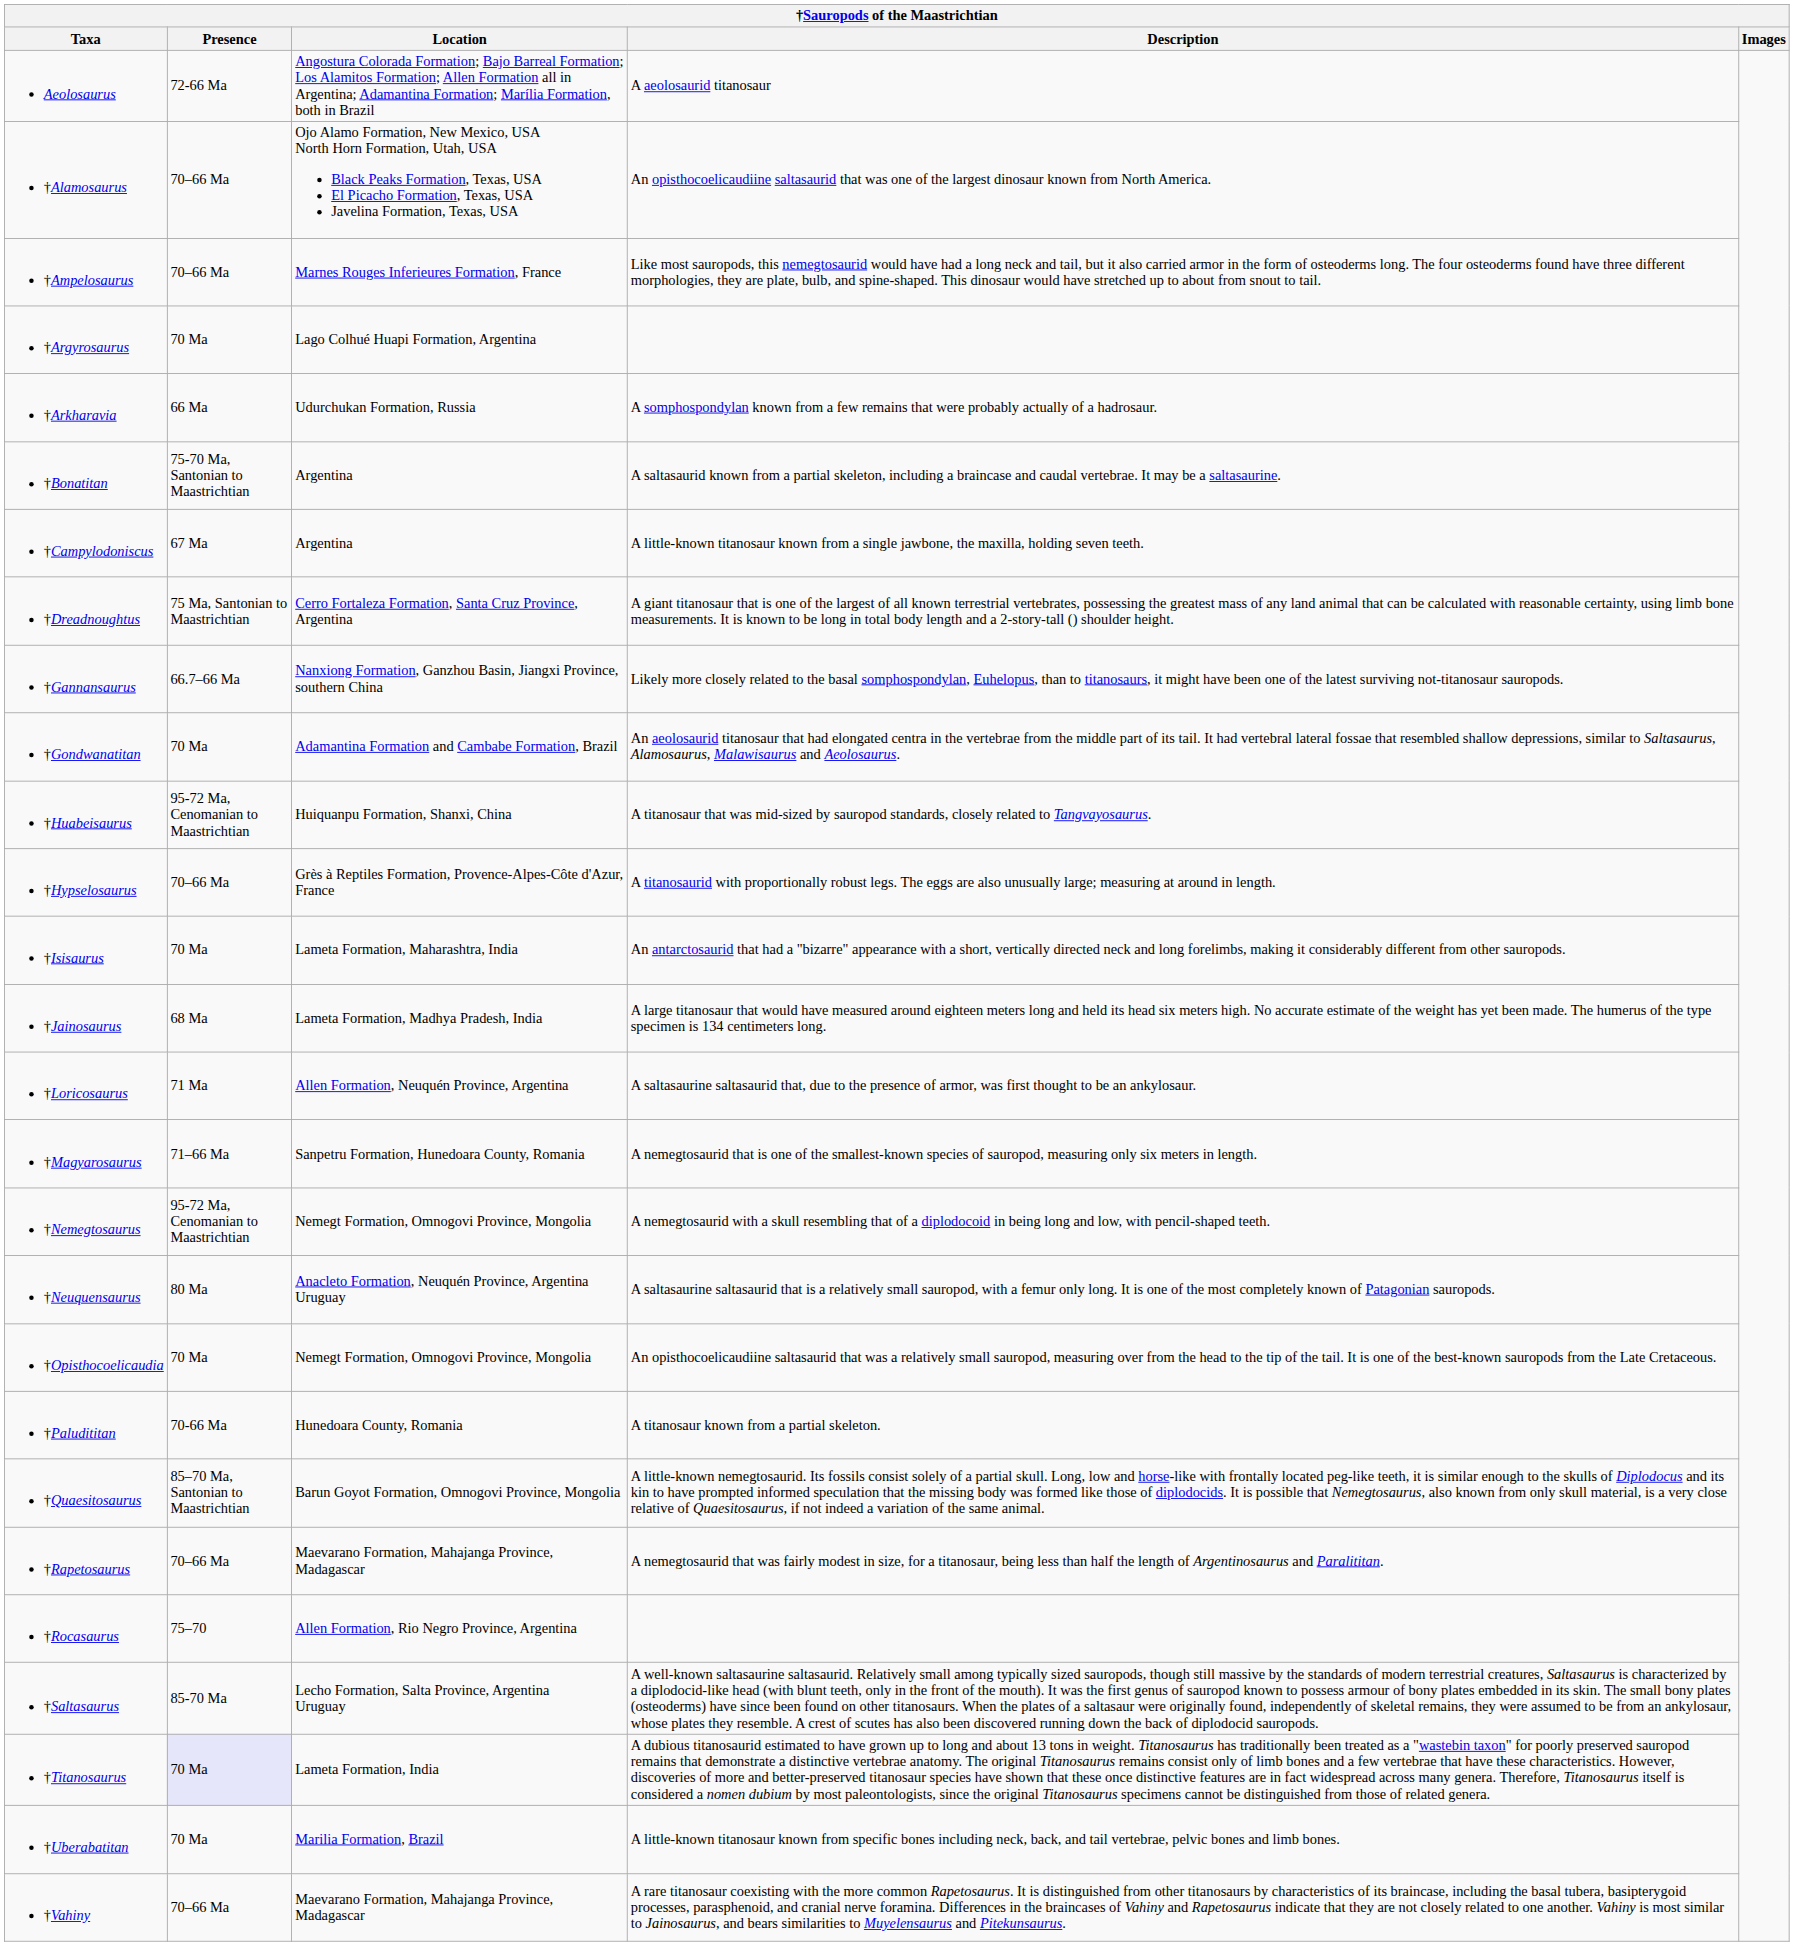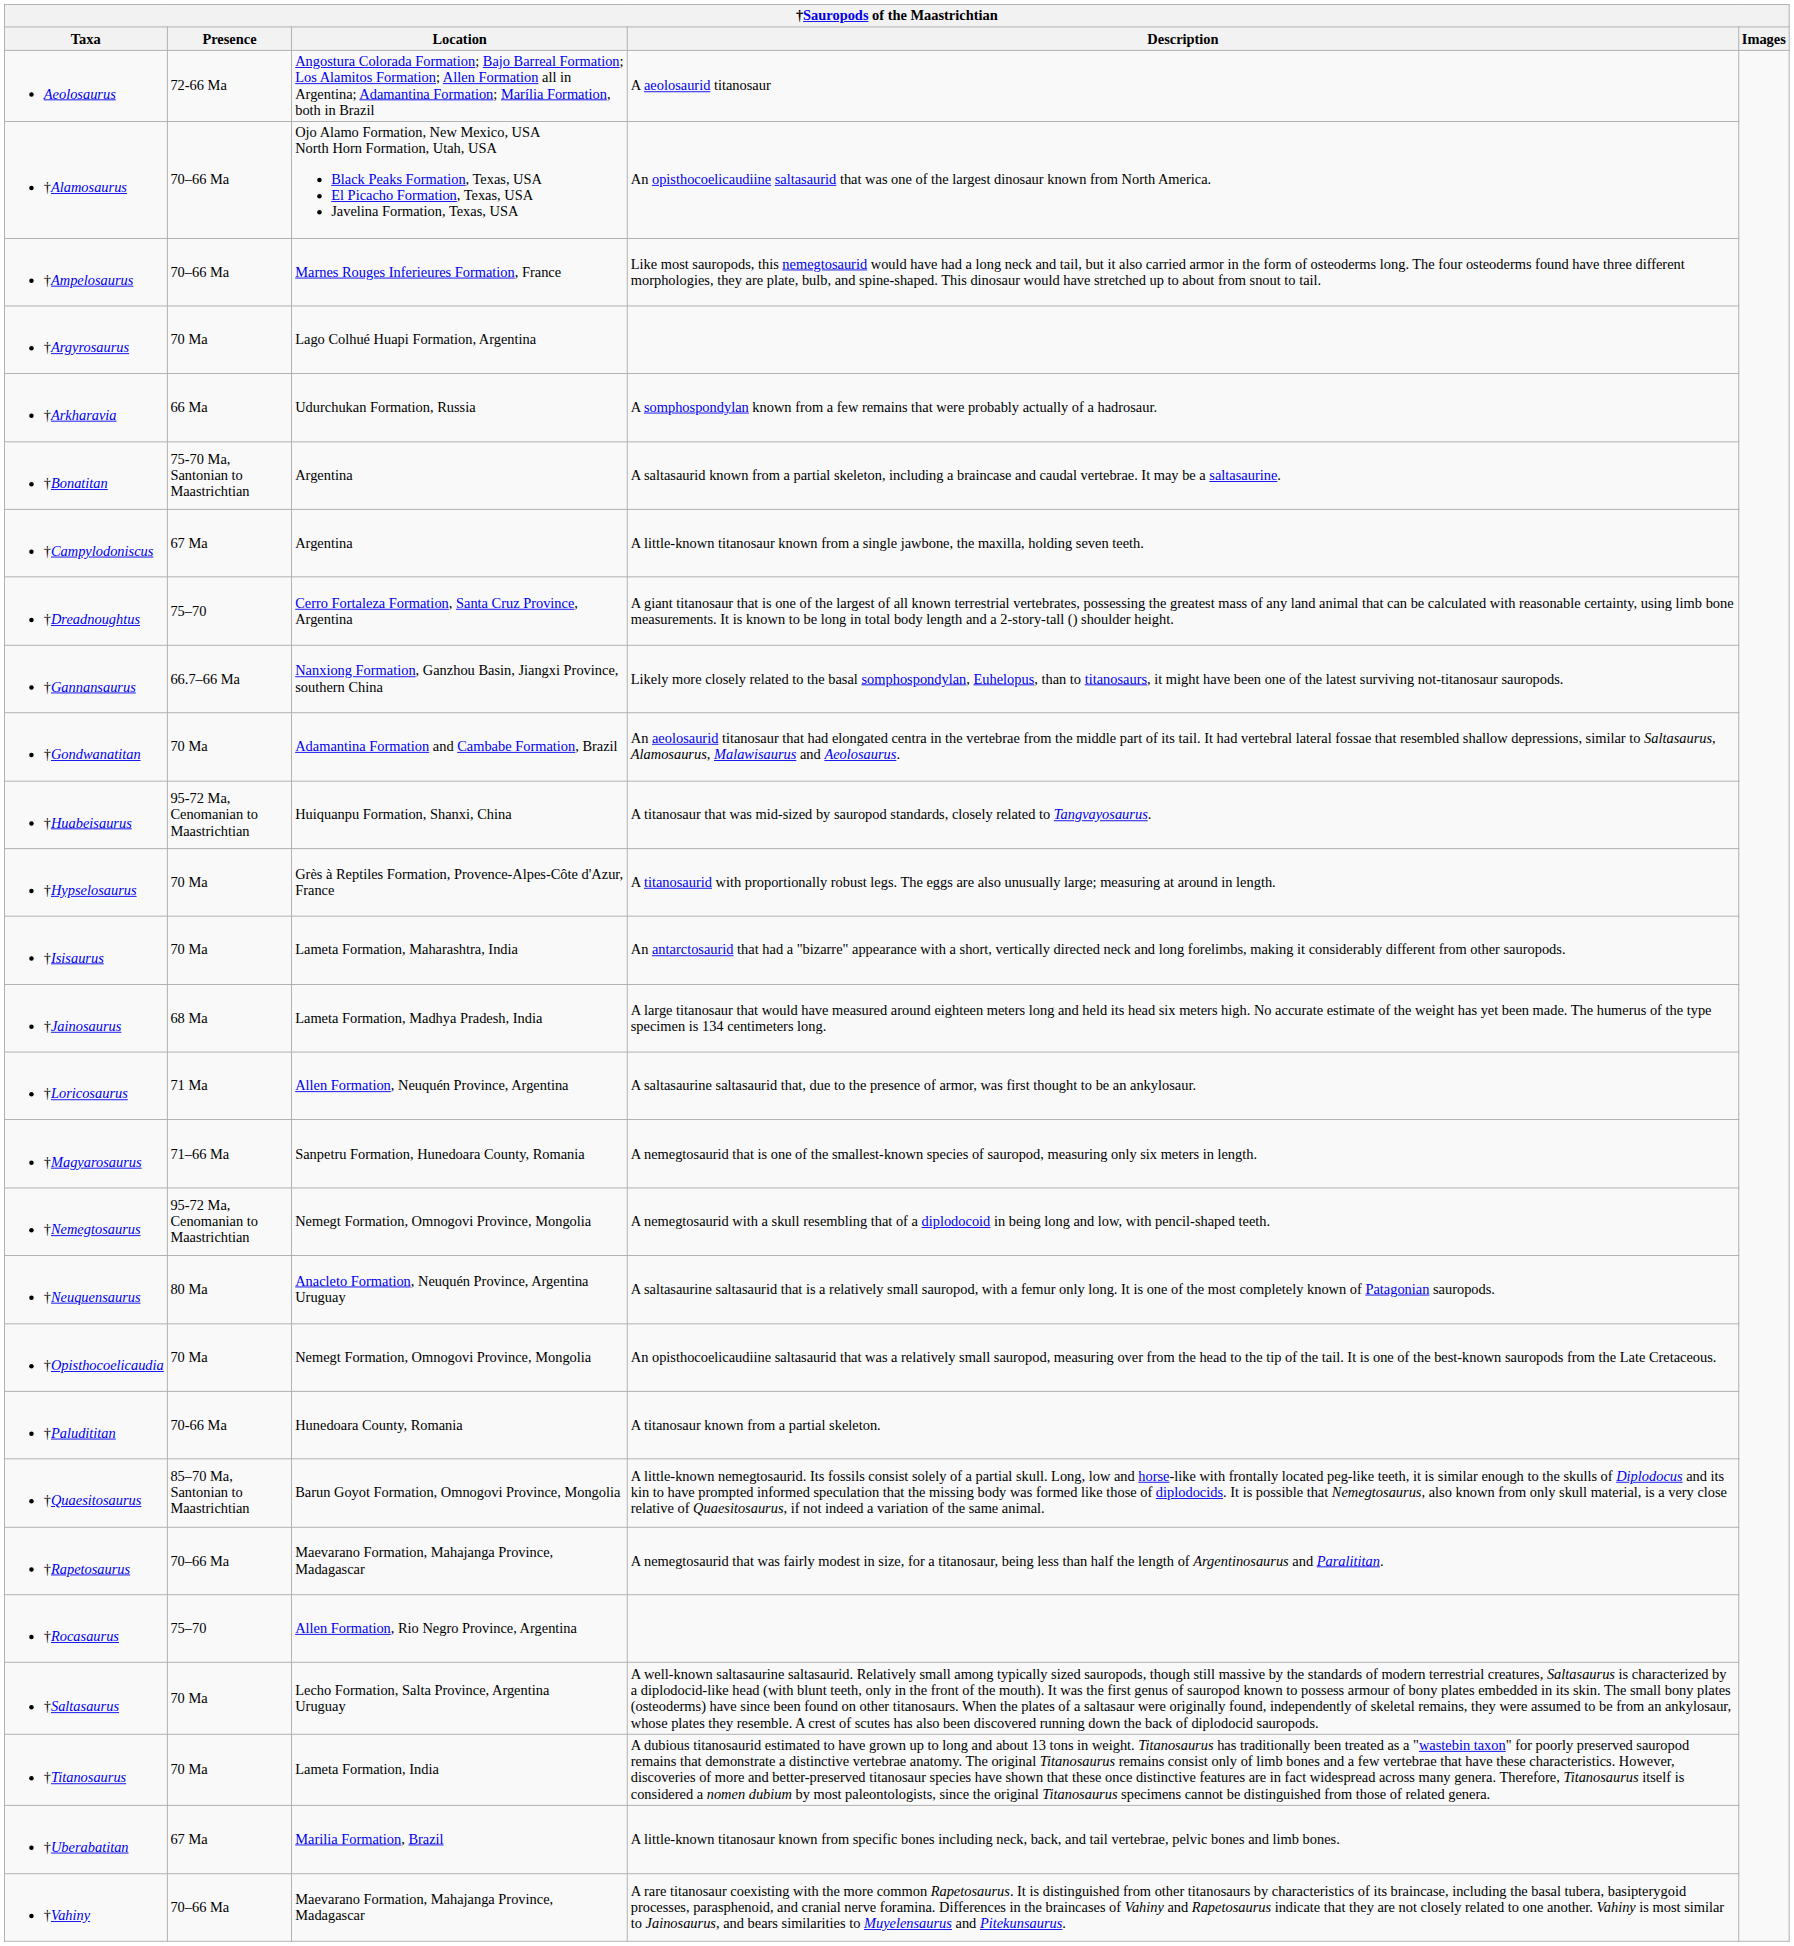†Dreadnoughtus | Presence: 75 Ma, Santonian to Maastrichtian -> 75–70
†Hypselosaurus | Presence: 70–66 Ma -> 70 Ma
†Saltasaurus | Presence: 85-70 Ma -> 70 Ma
†Titanosaurus | Presence: lavender background -> no background
†Uberabatitan | Presence: 70 Ma -> 67 Ma
